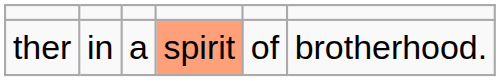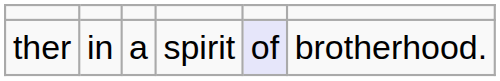ther | column 4: lightsalmon background -> no background
ther | column 5: no background -> lavender background
